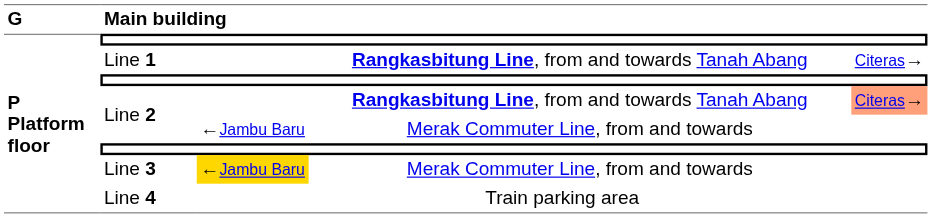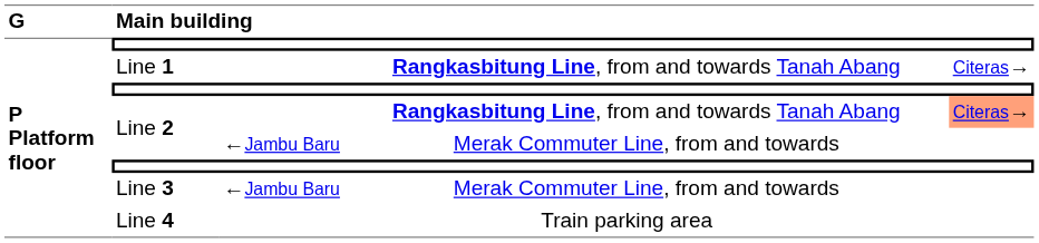Line 3 | column 3: gold background -> no background
